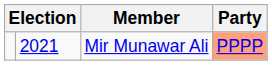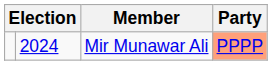Mir Munawar Ali | column 2: 2021 -> 2024
